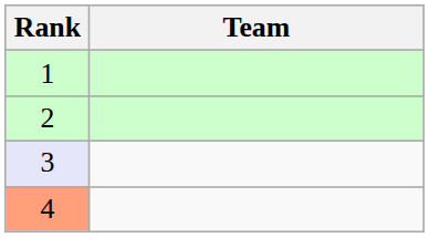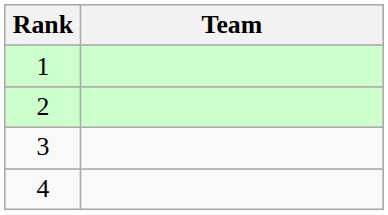3 | Rank: lavender background -> no background
4 | Rank: lightsalmon background -> no background
